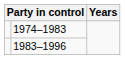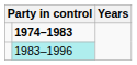1974–1983 | column 2: normal -> bold
1983–1996 | column 2: no background -> paleturquoise background
